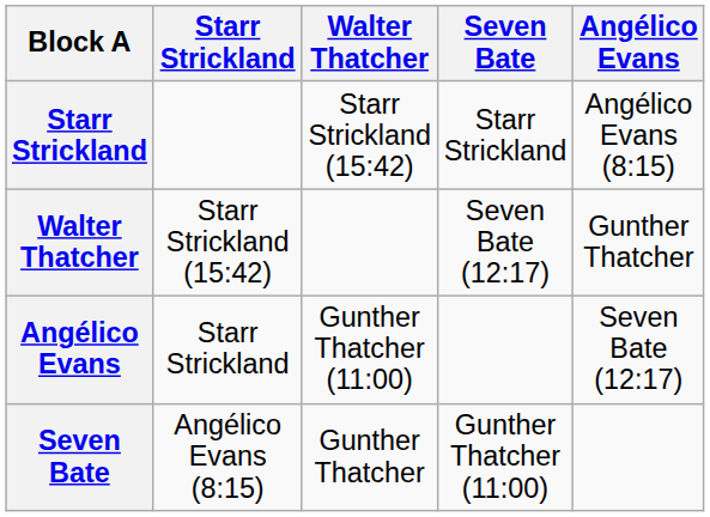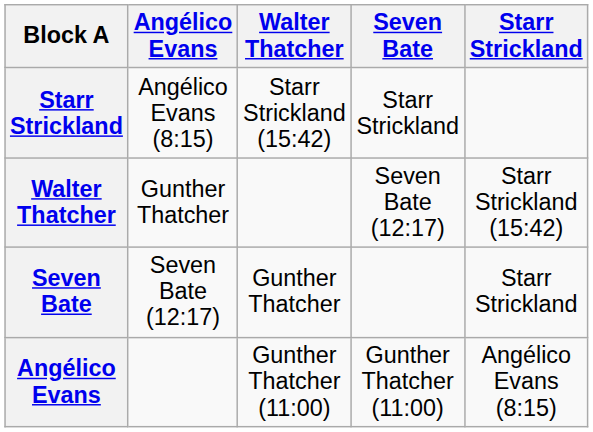columns swapped: Starr Strickland <-> Angélico Evans
row 4 | Block A: Angélico Evans -> Seven Bate
row 4 | Walter Thatcher: Gunther Thatcher (11:00) -> Gunther Thatcher
row 5 | Block A: Seven Bate -> Angélico Evans
row 5 | Walter Thatcher: Gunther Thatcher -> Gunther Thatcher (11:00)
